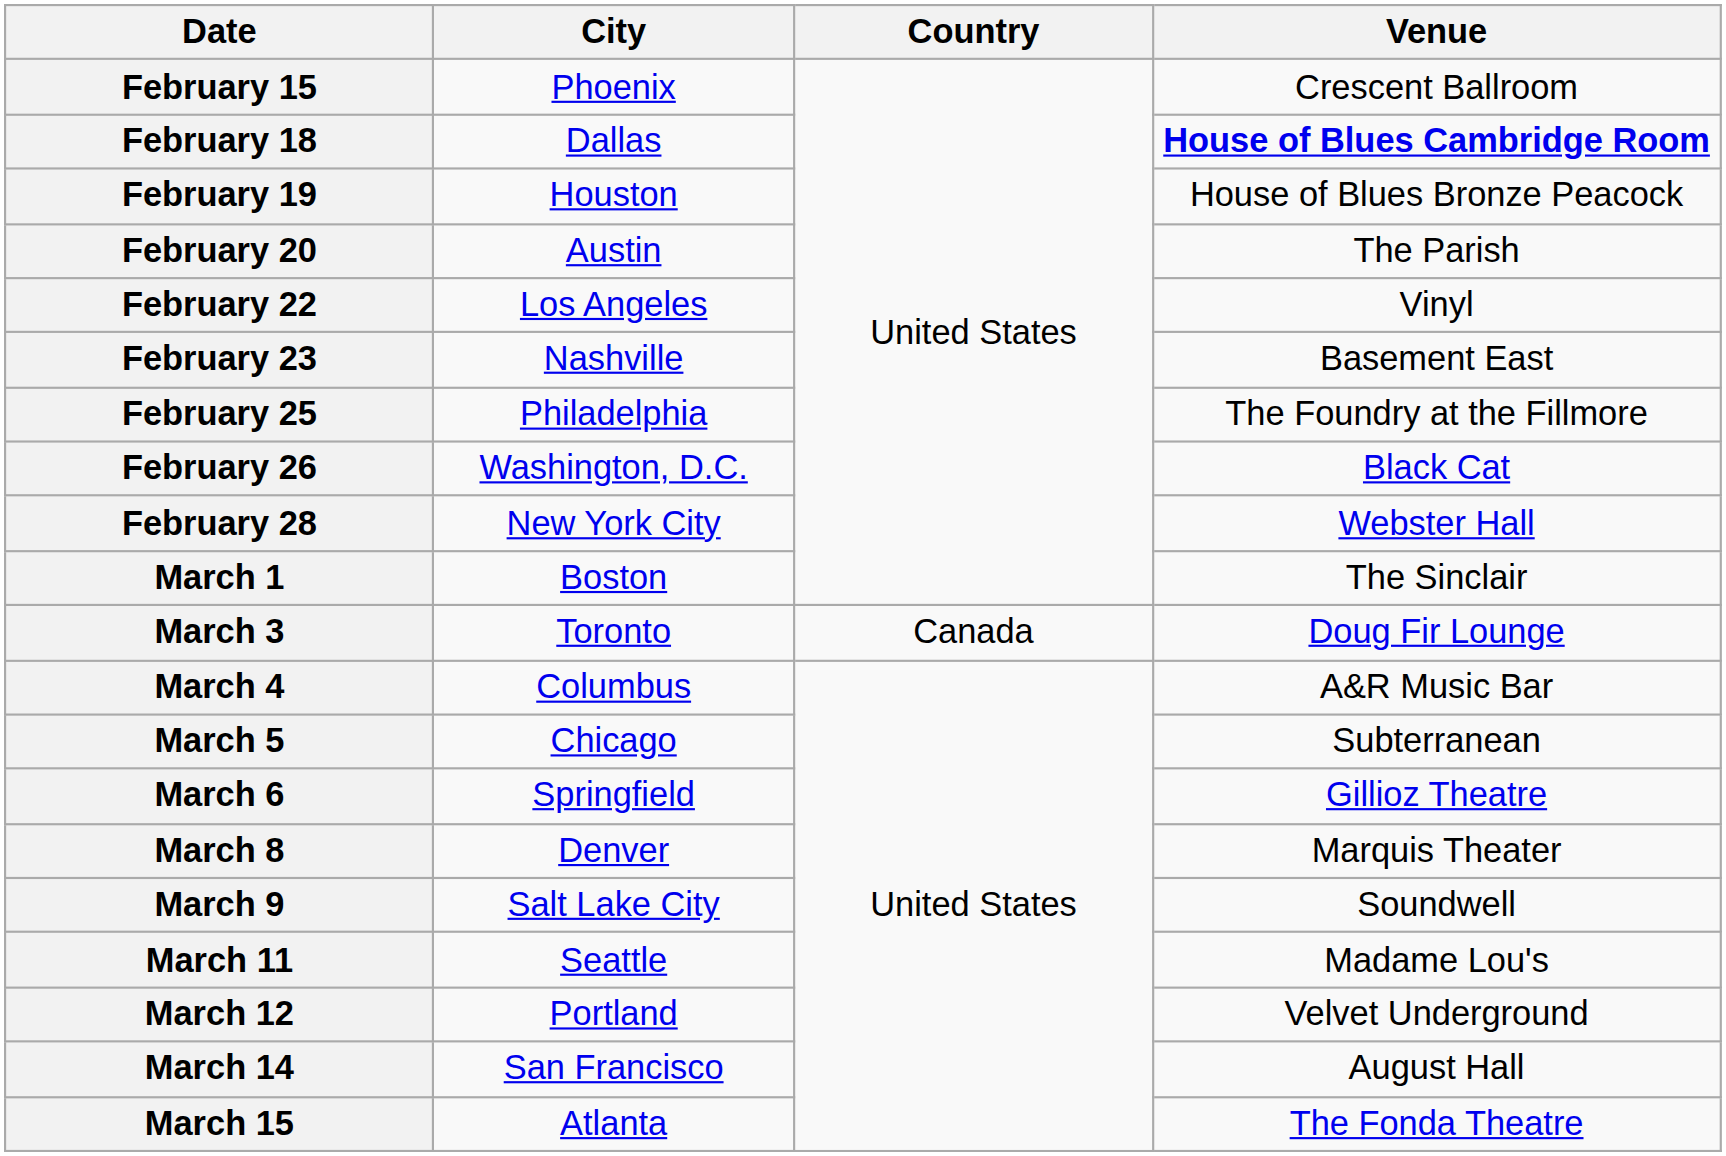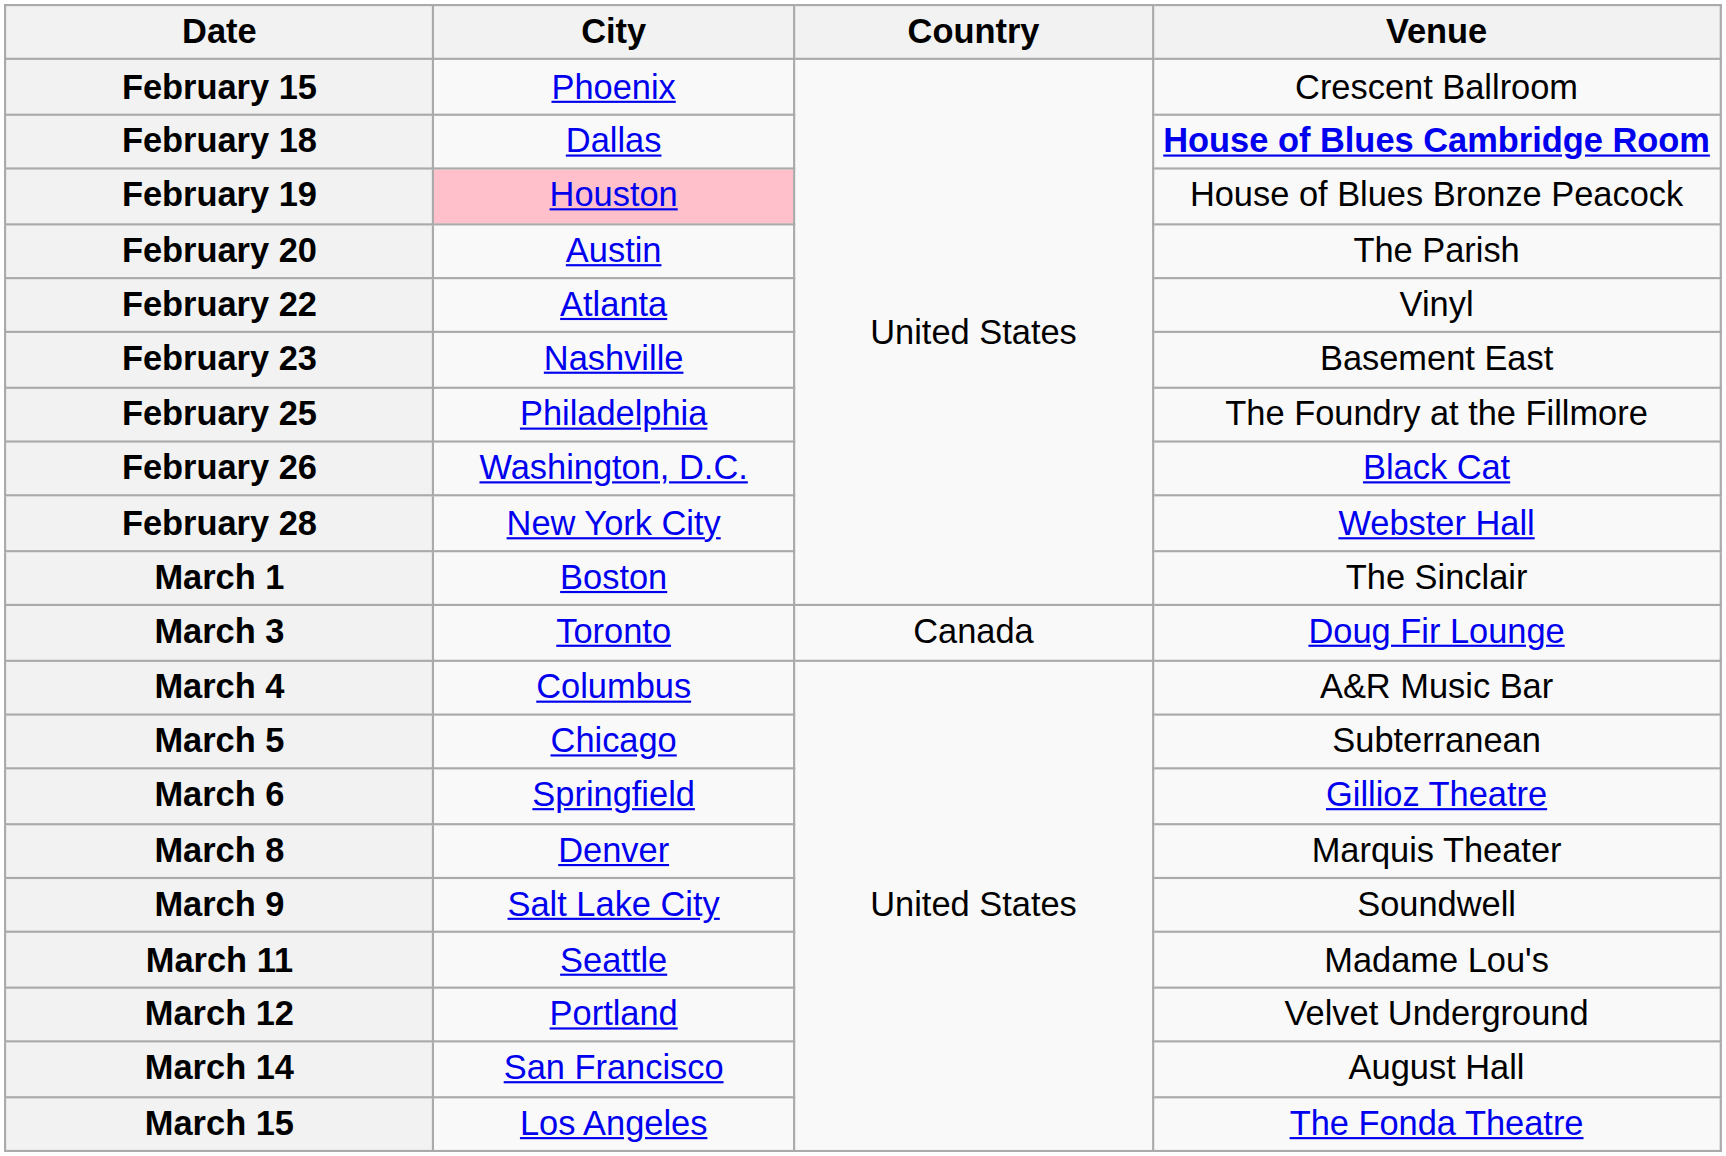February 19 | City: no background -> pink background
February 22 | City: Los Angeles -> Atlanta
March 15 | City: Atlanta -> Los Angeles
